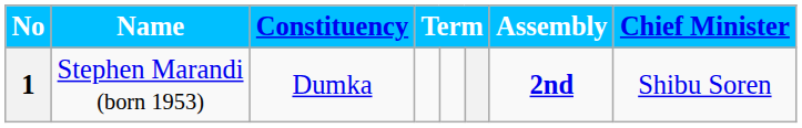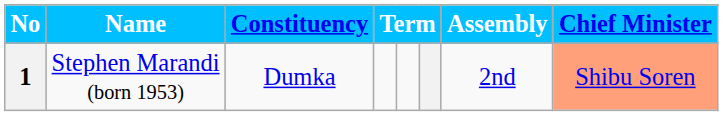1 | Assembly: bold -> normal
1 | Chief Minister: no background -> lightsalmon background
